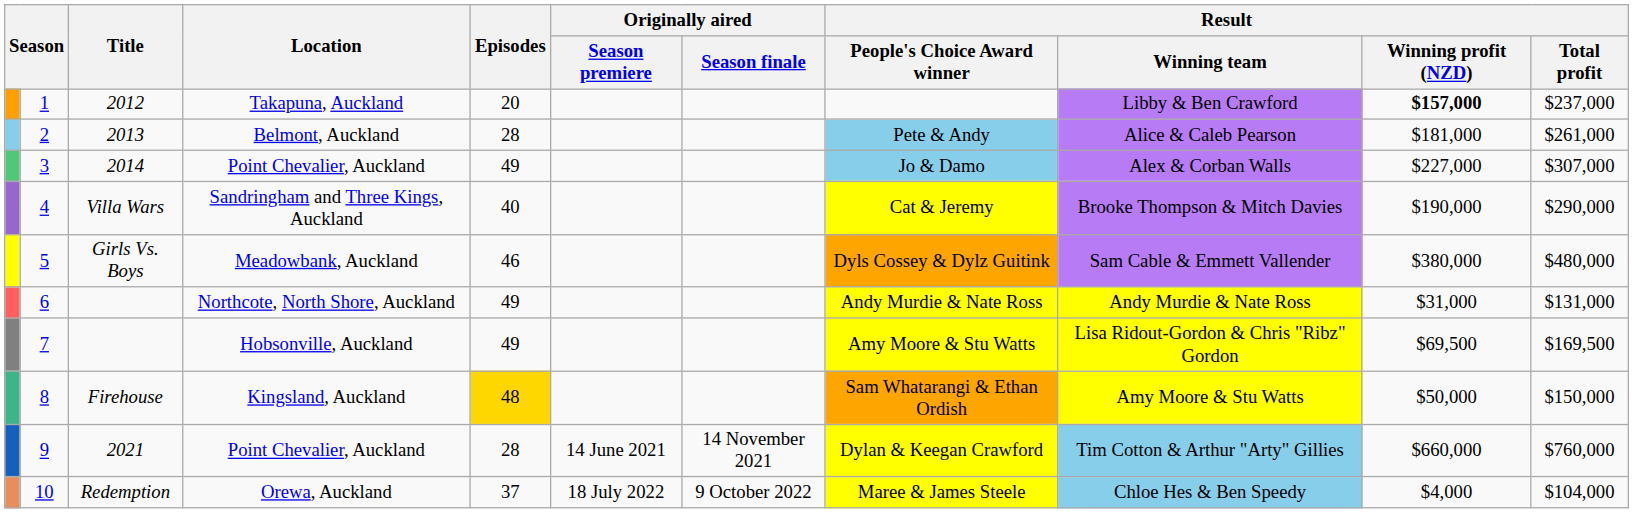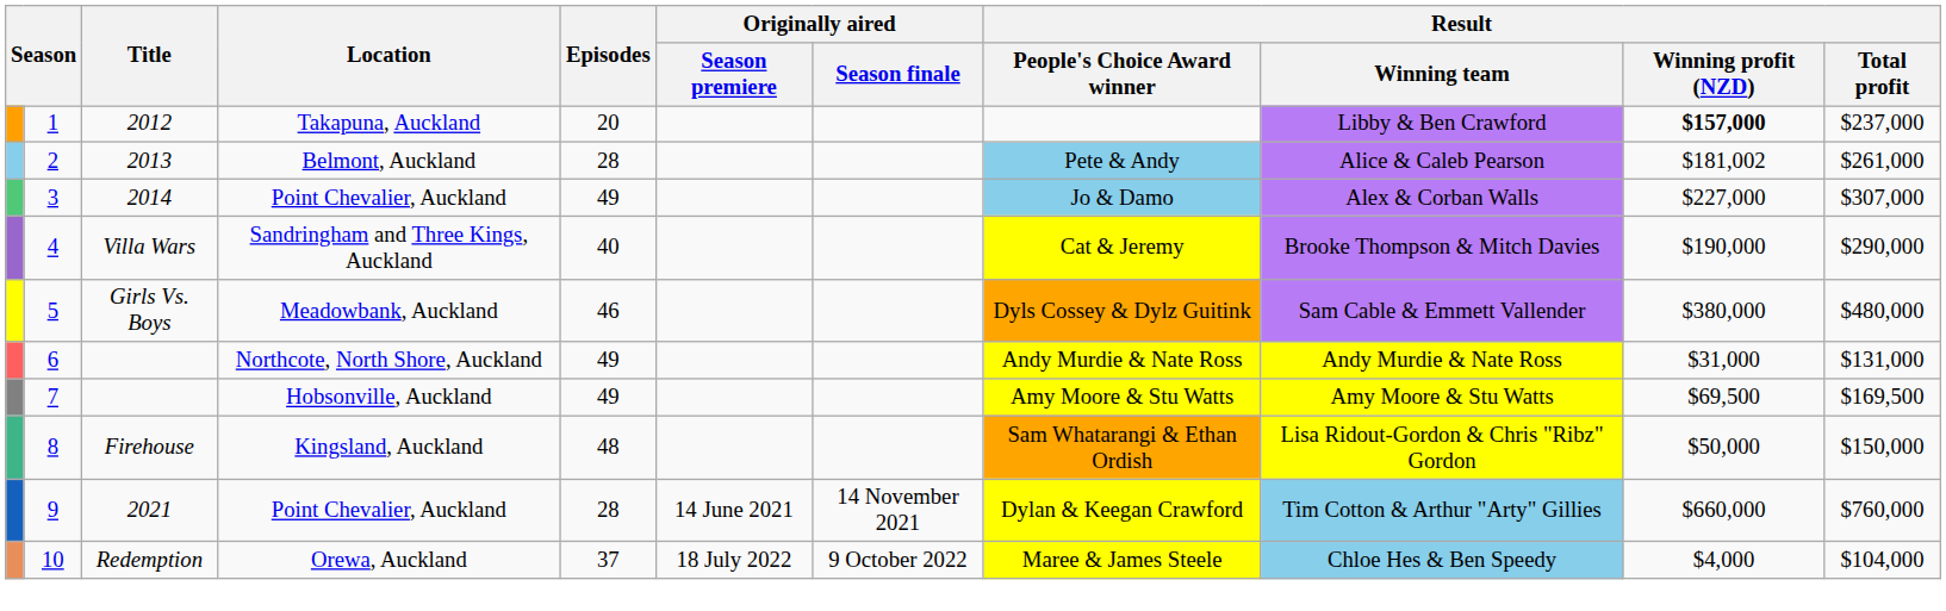Belmont, Auckland | Result / Winning profit (NZD): $181,000 -> $181,002
Hobsonville, Auckland | Result / Winning team: Lisa Ridout-Gordon & Chris "Ribz" Gordon -> Amy Moore & Stu Watts
Kingsland, Auckland | Episodes: gold background -> no background
Kingsland, Auckland | Result / Winning team: Amy Moore & Stu Watts -> Lisa Ridout-Gordon & Chris "Ribz" Gordon
